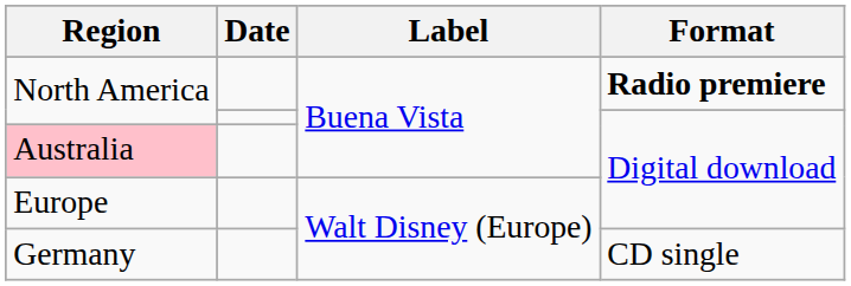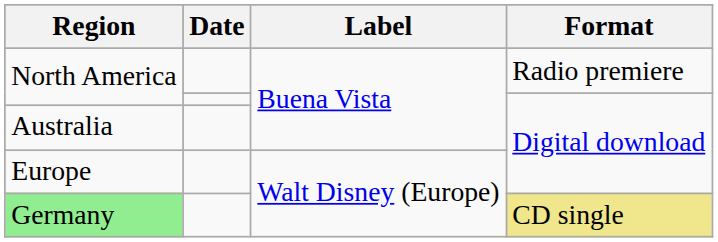North America / Radio premiere | Format: bold -> normal
Australia | Region: pink background -> no background
Germany | Region: no background -> lightgreen background
Germany | Format: no background -> khaki background
